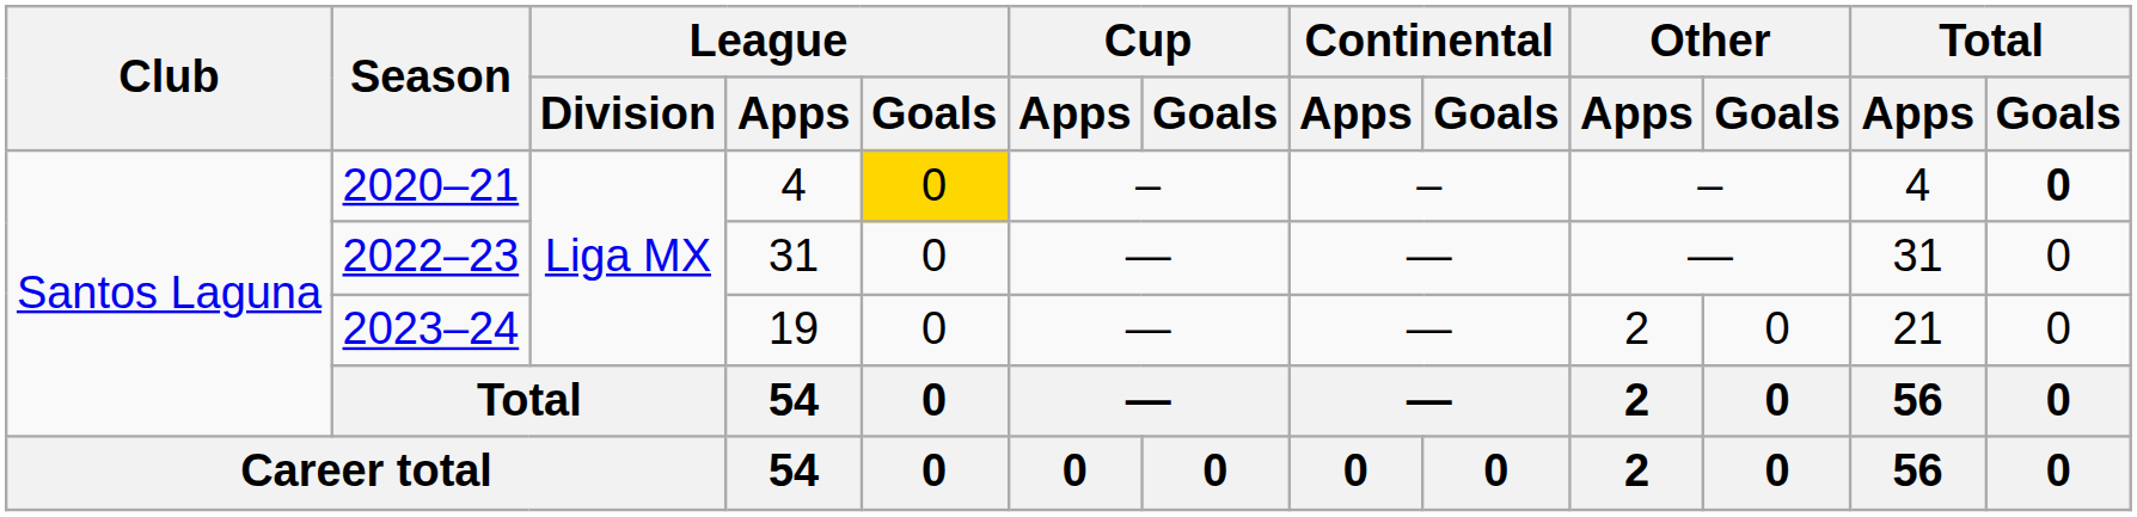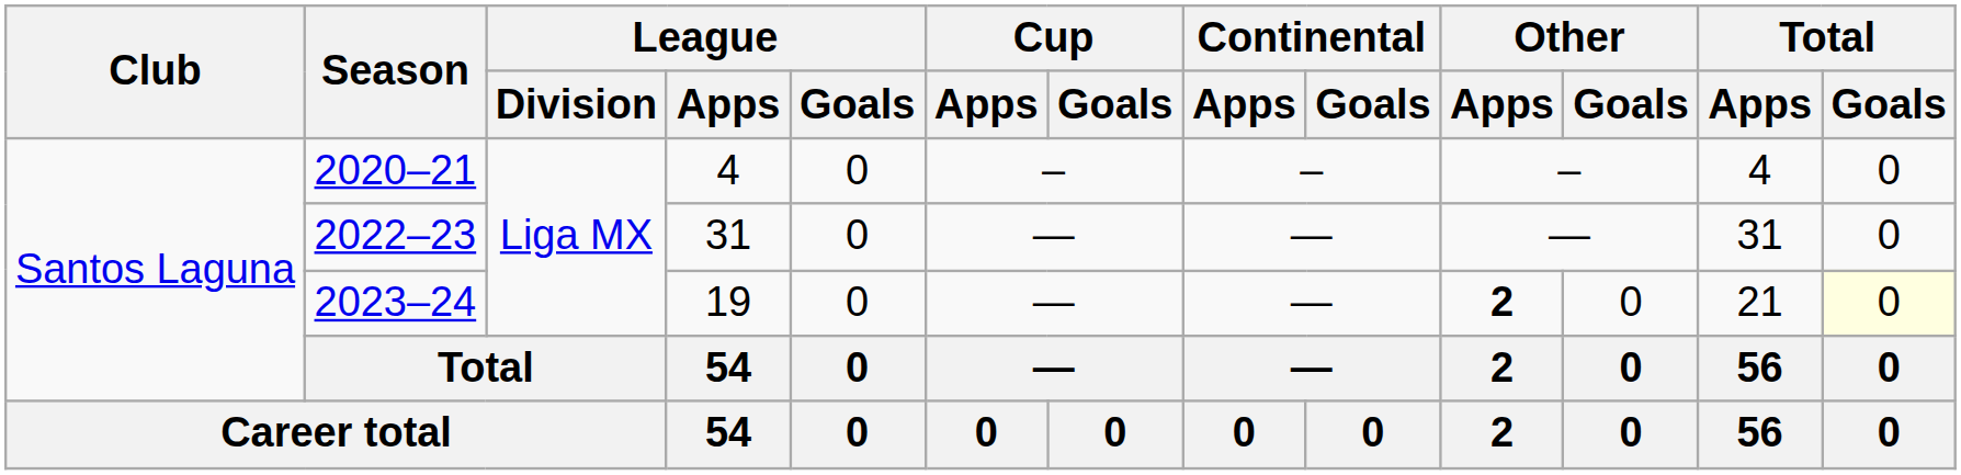2020–21 | League / Goals: gold background -> no background
2020–21 | Total / Goals: bold -> normal
2023–24 | Other / Apps: normal -> bold
2023–24 | Total / Goals: no background -> lightyellow background
